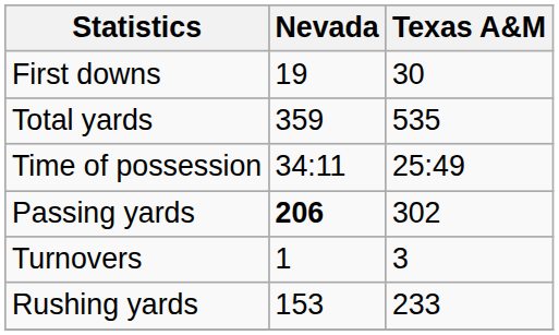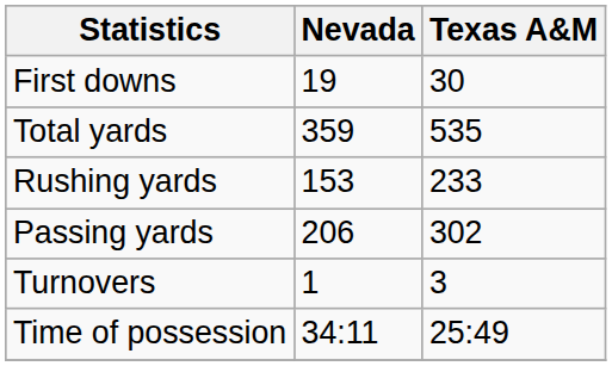rows swapped: Rushing yards <-> Time of possession
Passing yards | Nevada: bold -> normal
